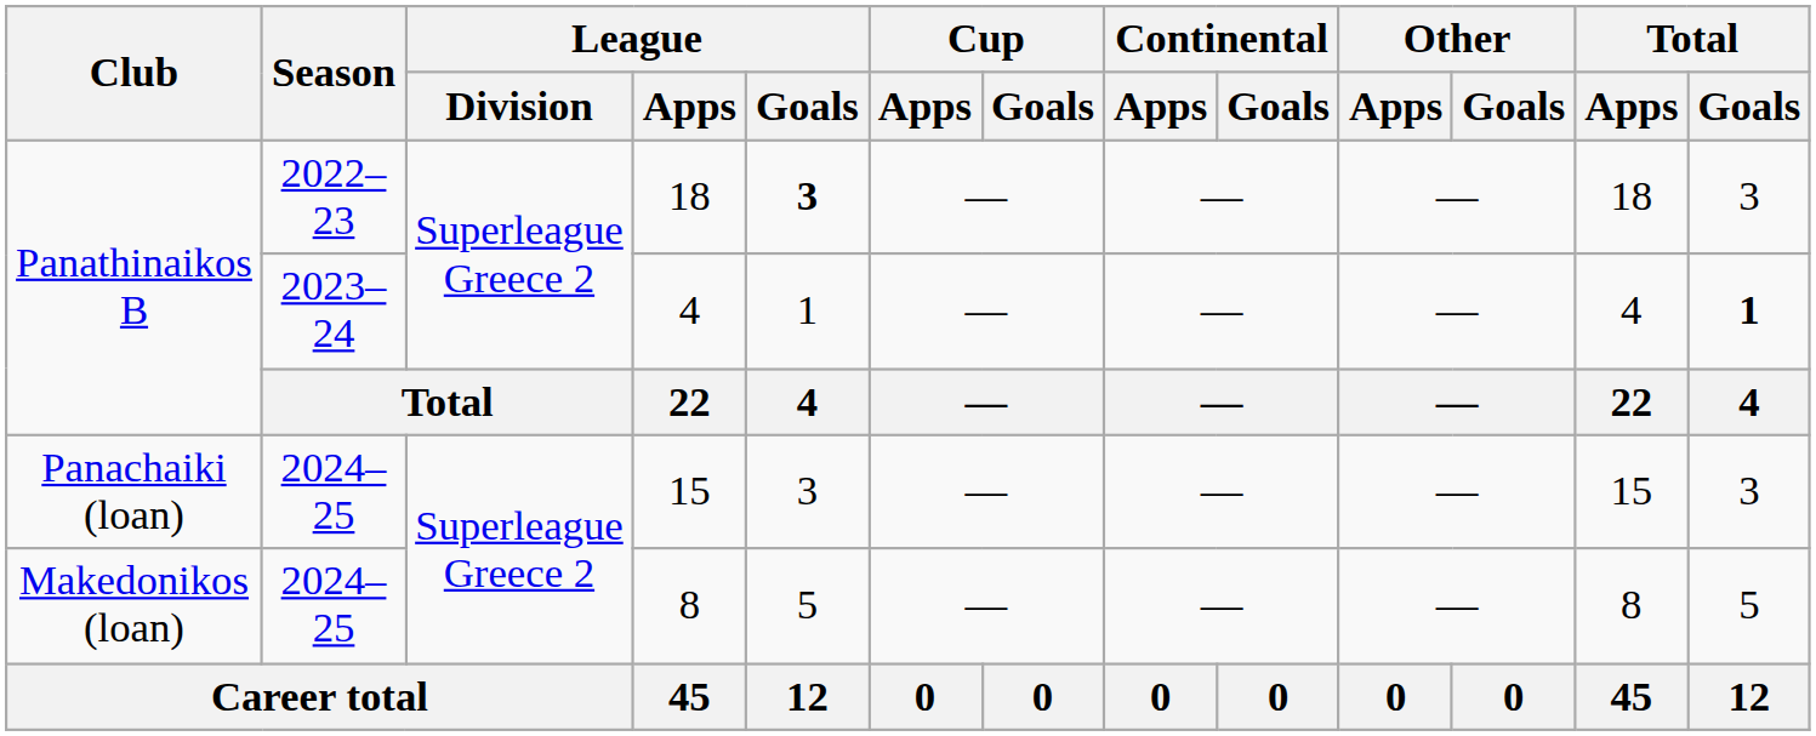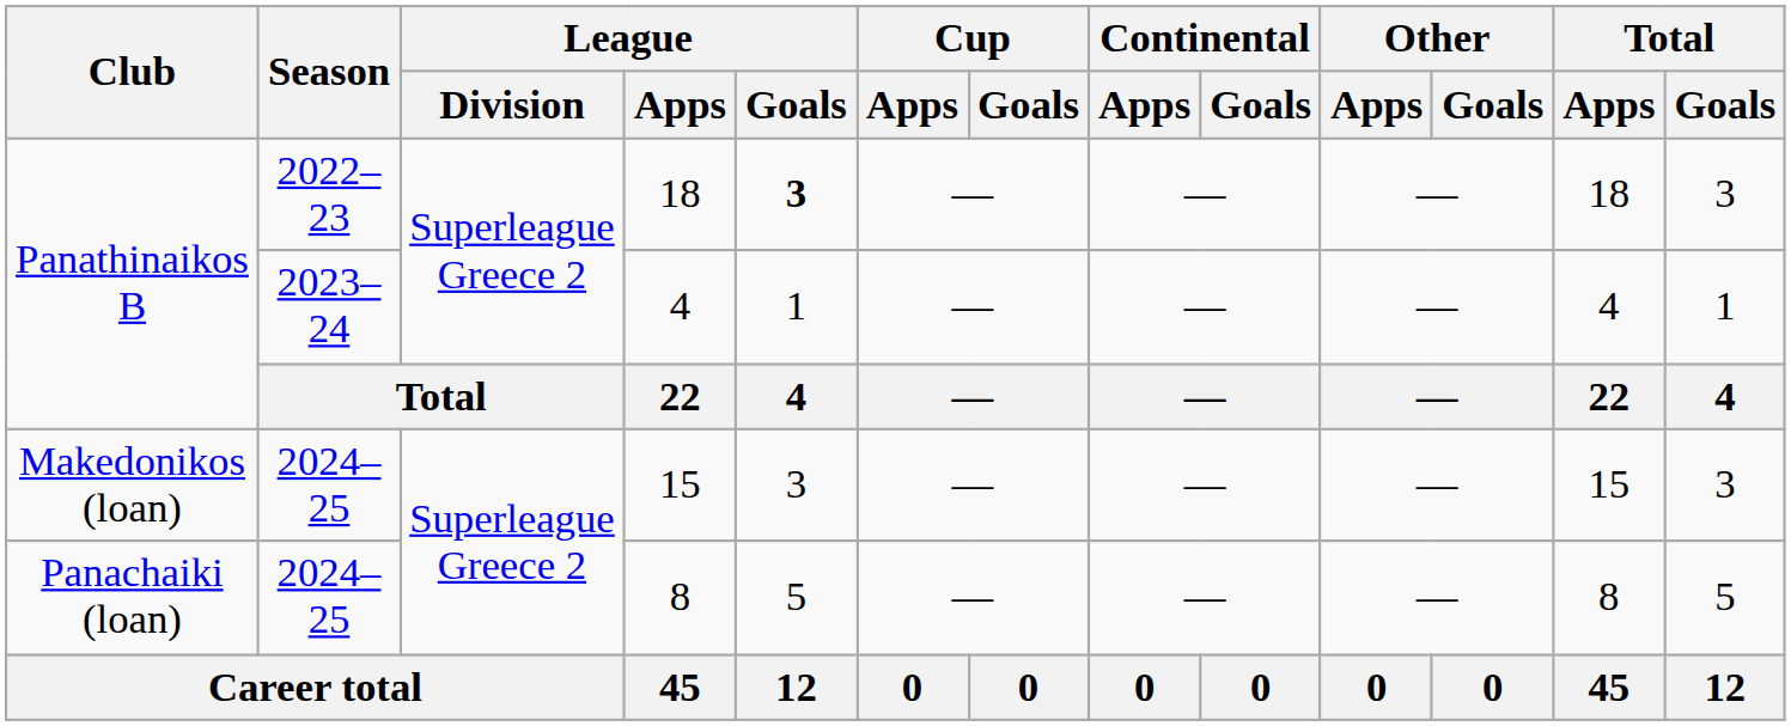row 4 | Total / Goals: bold -> normal
row 6 | Club: Panachaiki (loan) -> Makedonikos (loan)
row 7 | Club: Makedonikos (loan) -> Panachaiki (loan)
